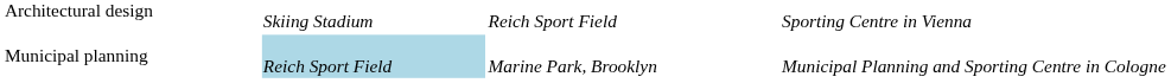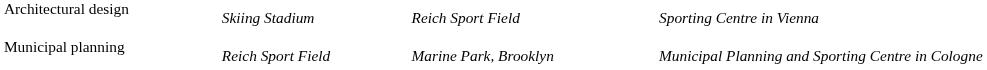Municipal planning | column 2: lightblue background -> no background
